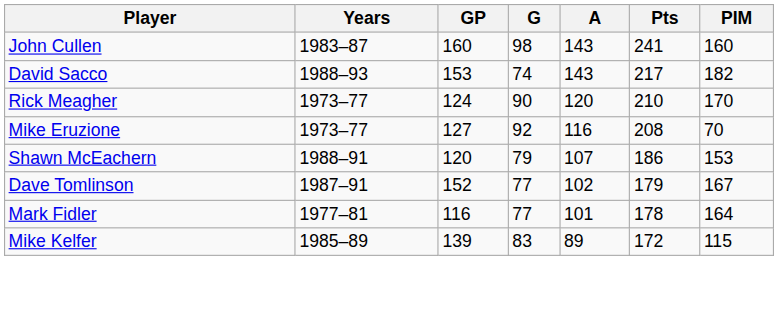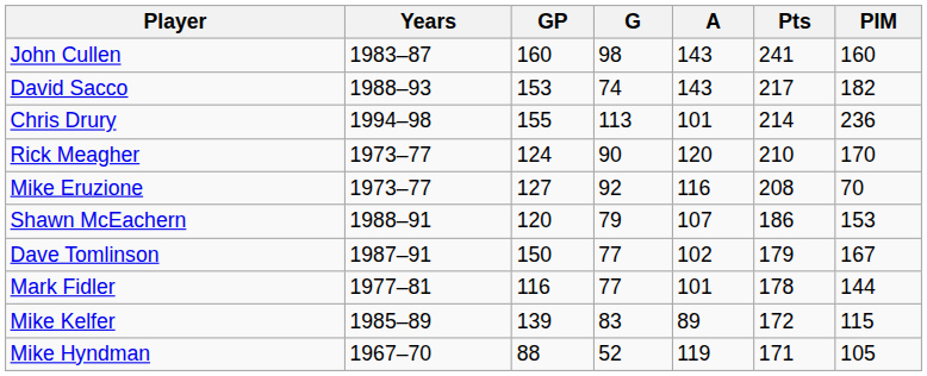+ row: Chris Drury | 1994–98 | 155 | 113 | 101 | 214 | 236
Dave Tomlinson | GP: 152 -> 150
Mark Fidler | PIM: 164 -> 144
+ row: Mike Hyndman | 1967–70 | 88 | 52 | 119 | 171 | 105
